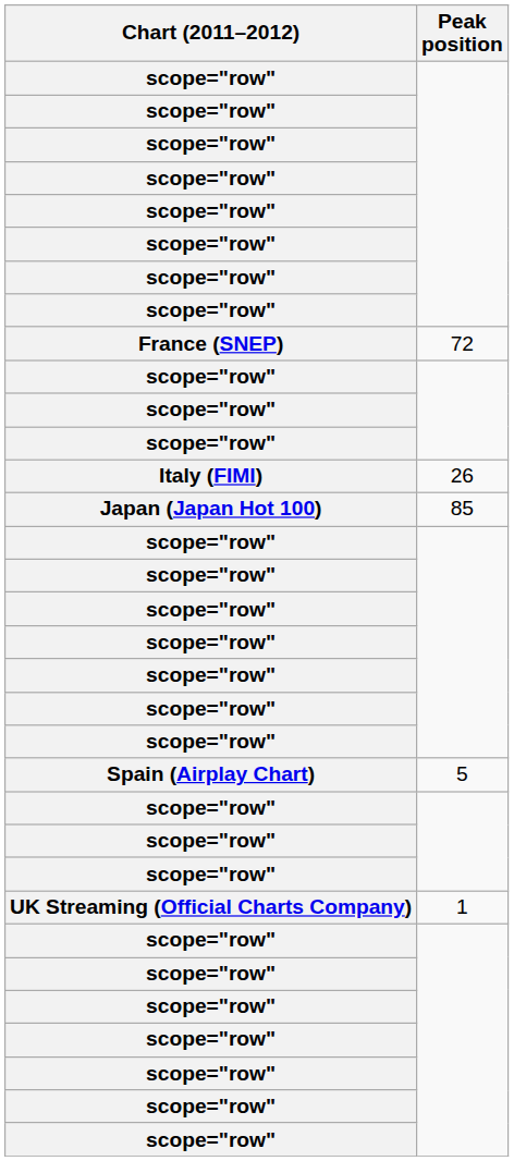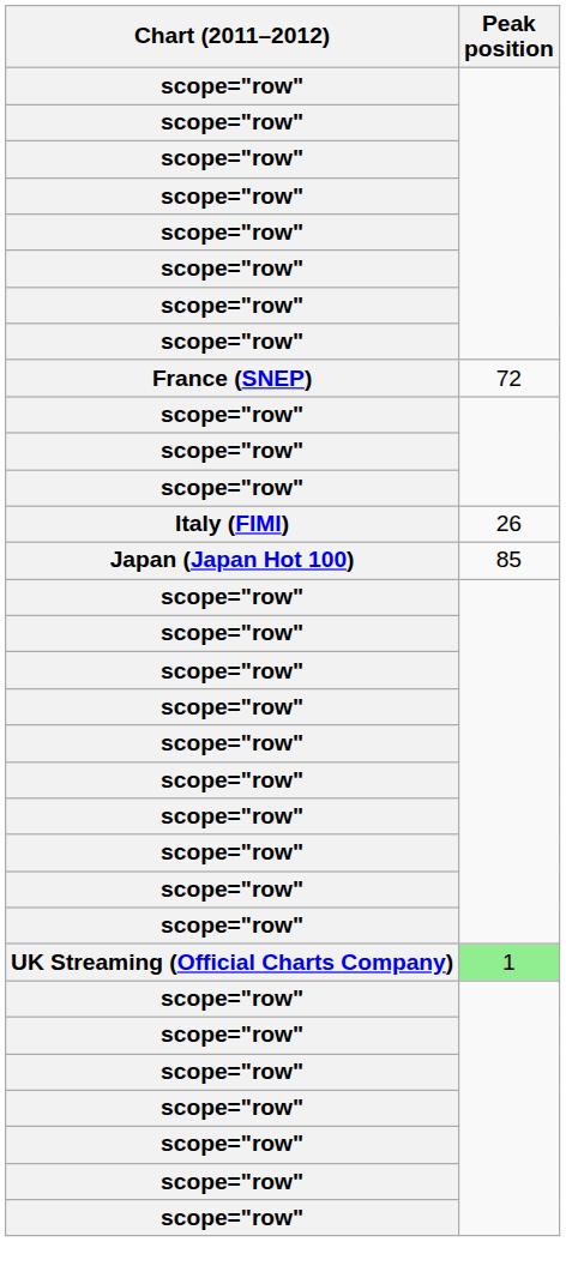- row: Spain (Airplay Chart) | 5
UK Streaming (Official Charts Company) | Peak position: no background -> lightgreen background
